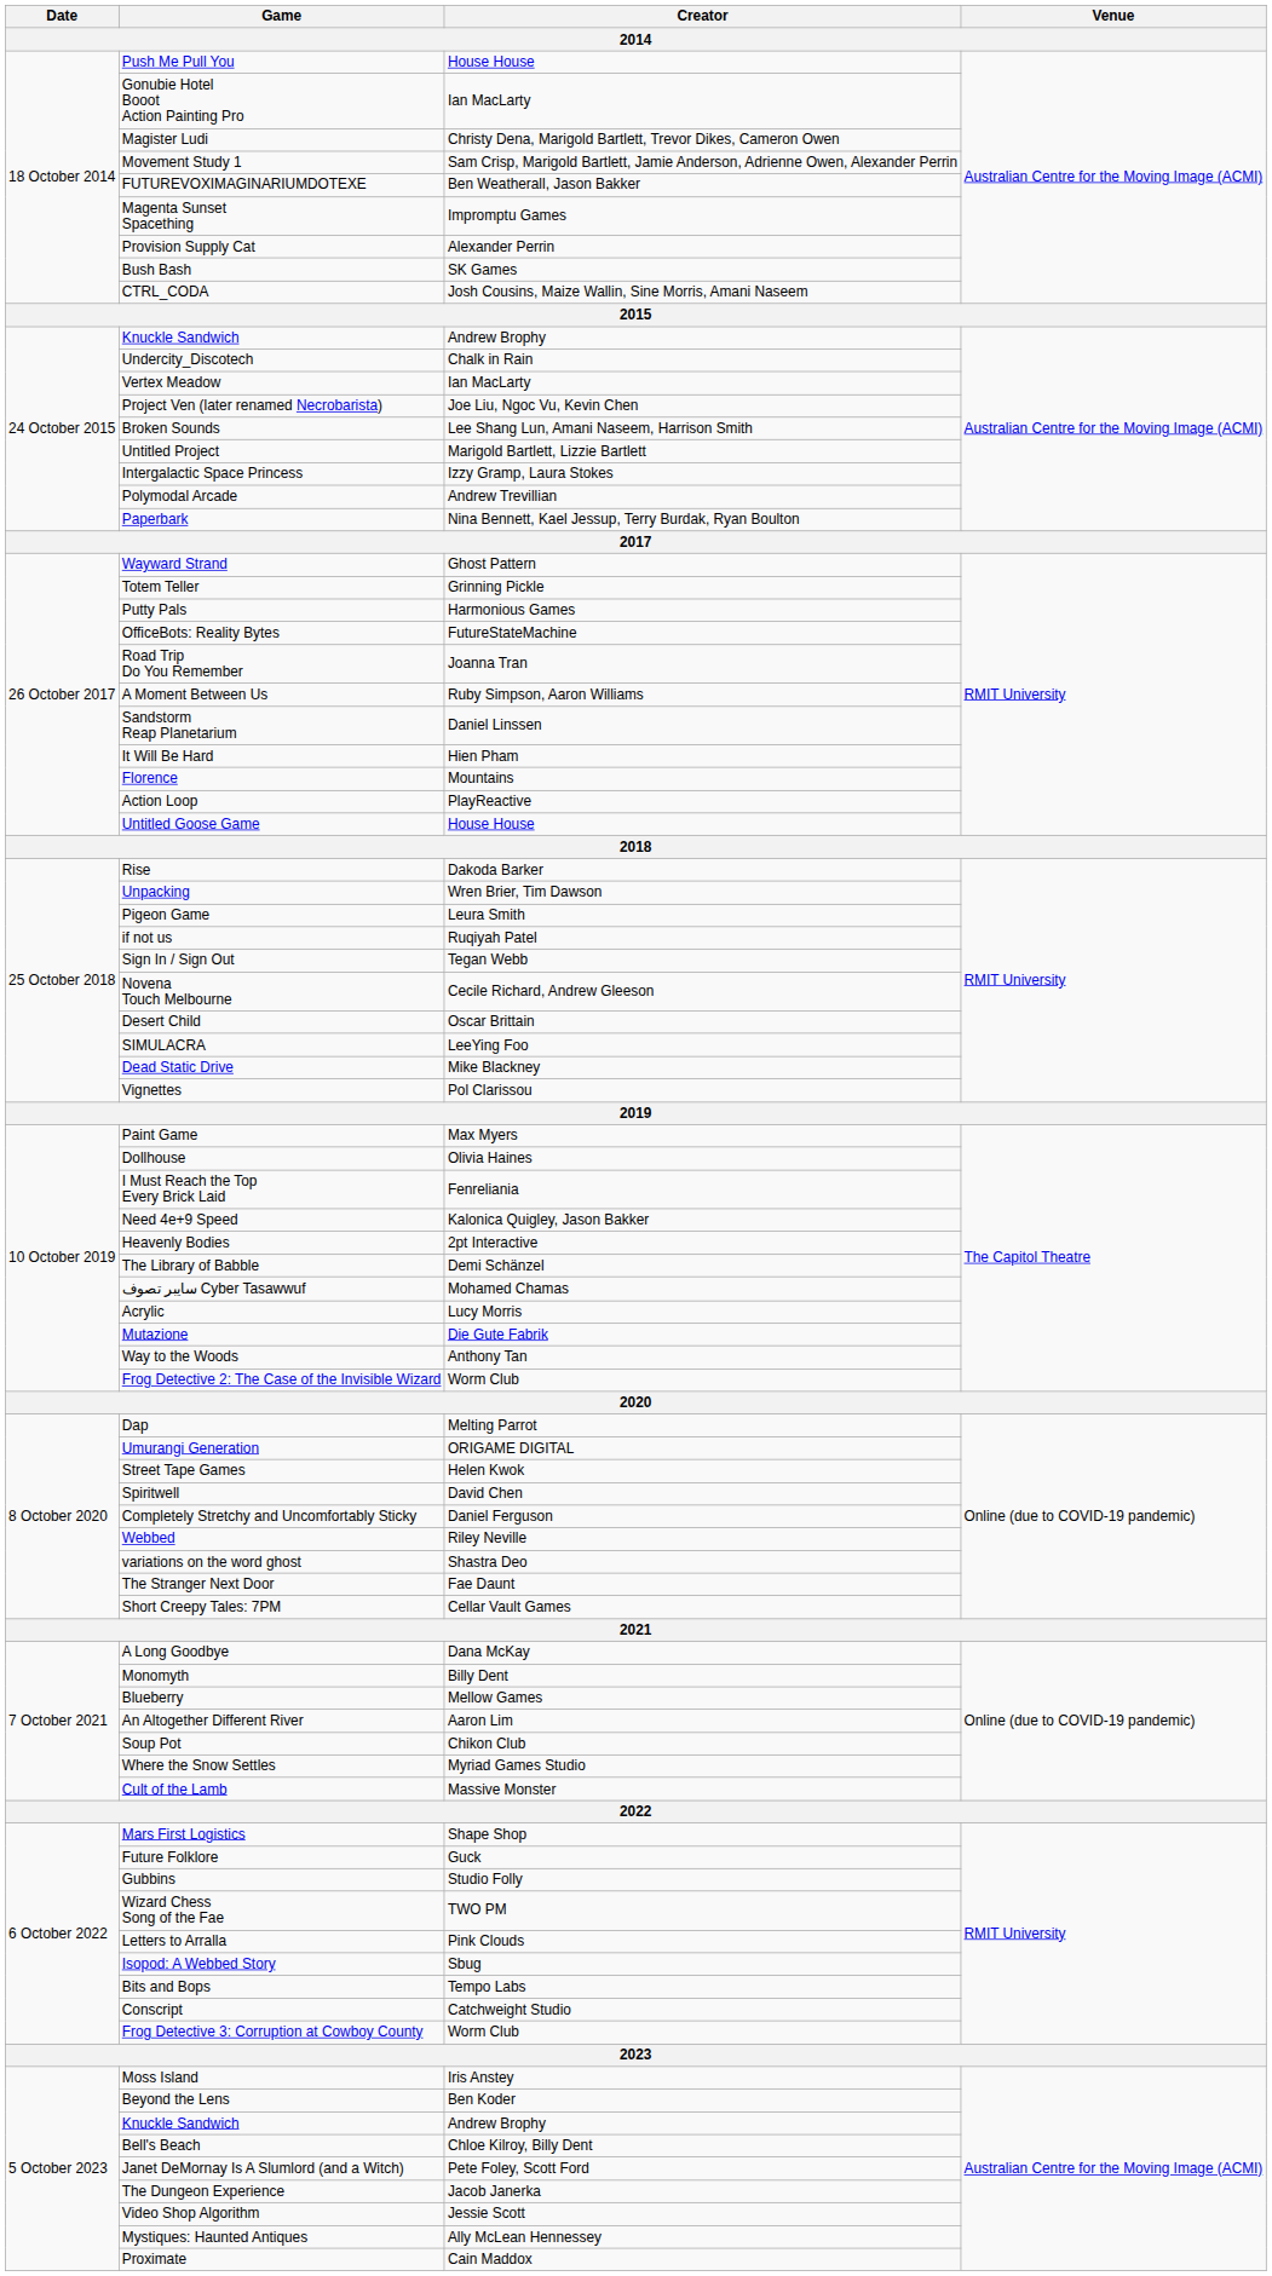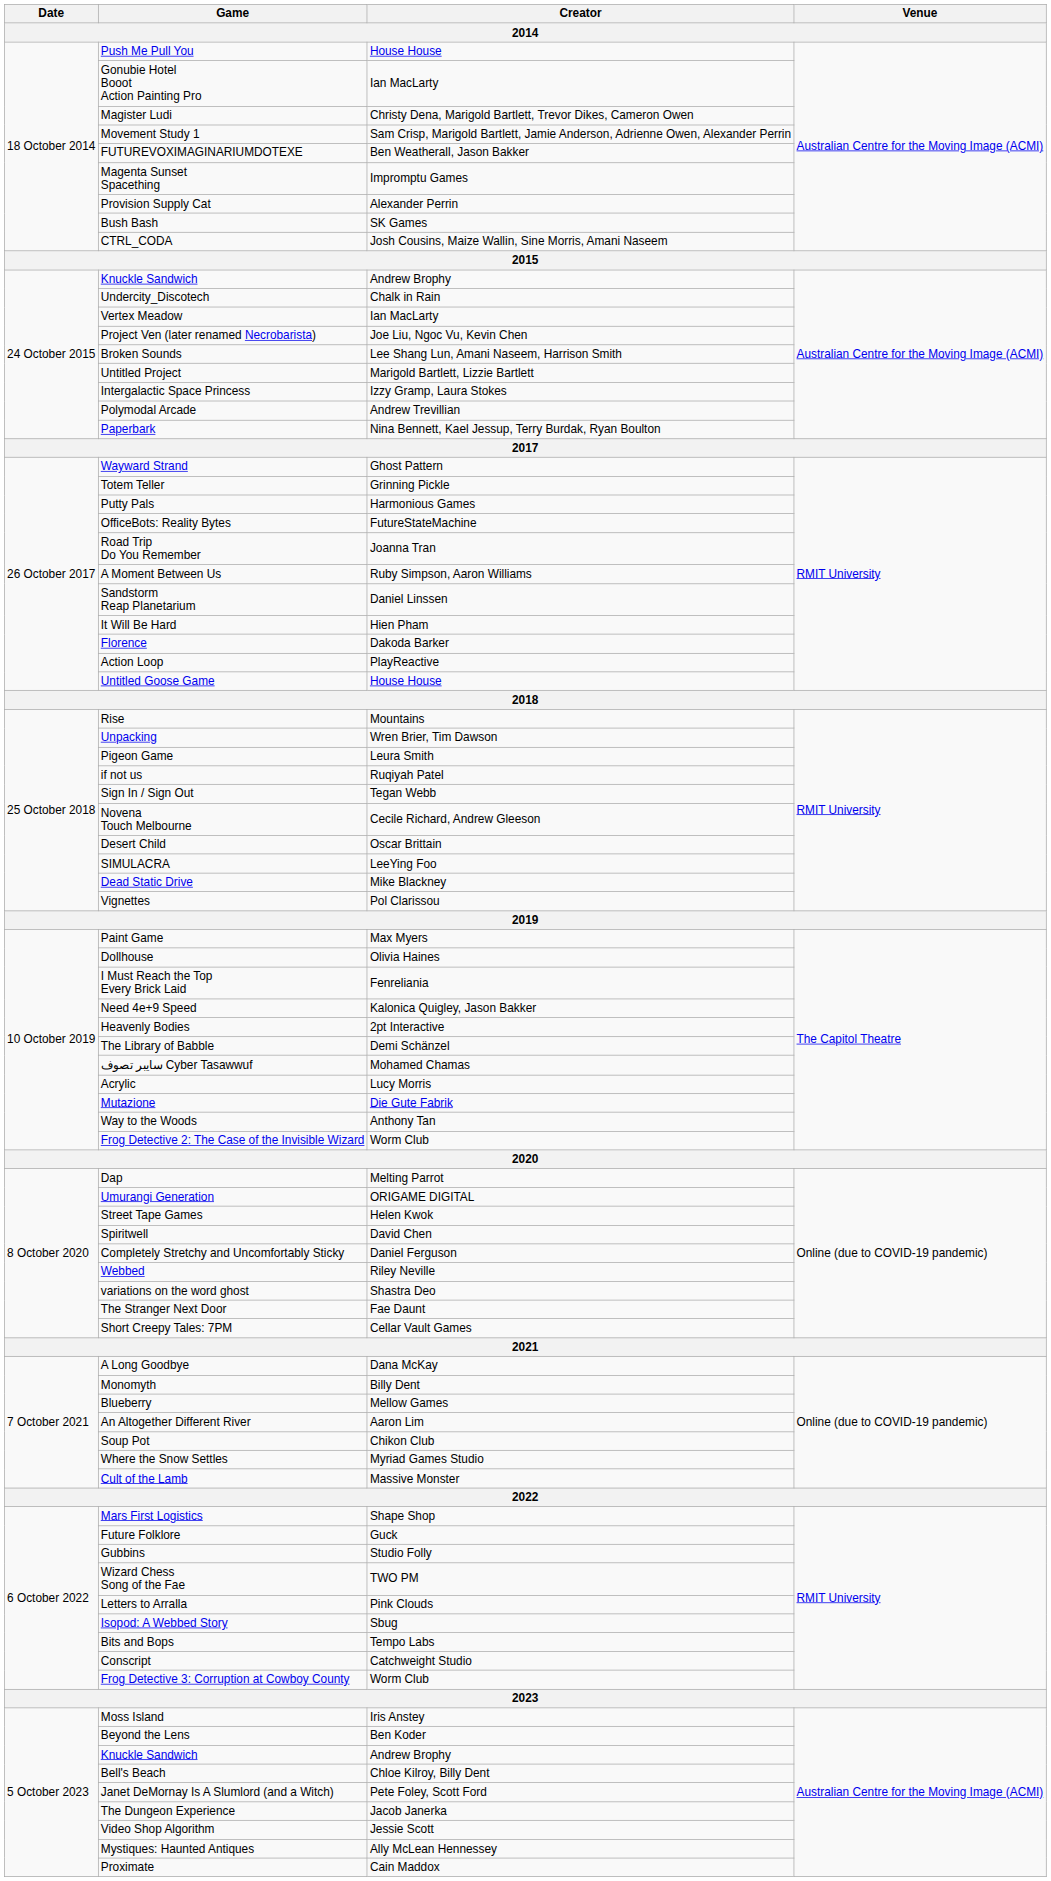Florence | Creator: Mountains -> Dakoda Barker
Rise | Creator: Dakoda Barker -> Mountains
